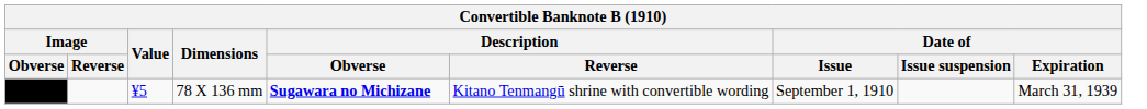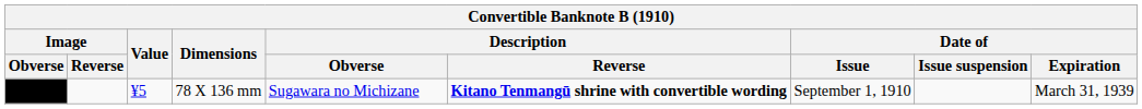78 X 136 mm | Description / Obverse: bold -> normal
78 X 136 mm | Description / Reverse: normal -> bold
